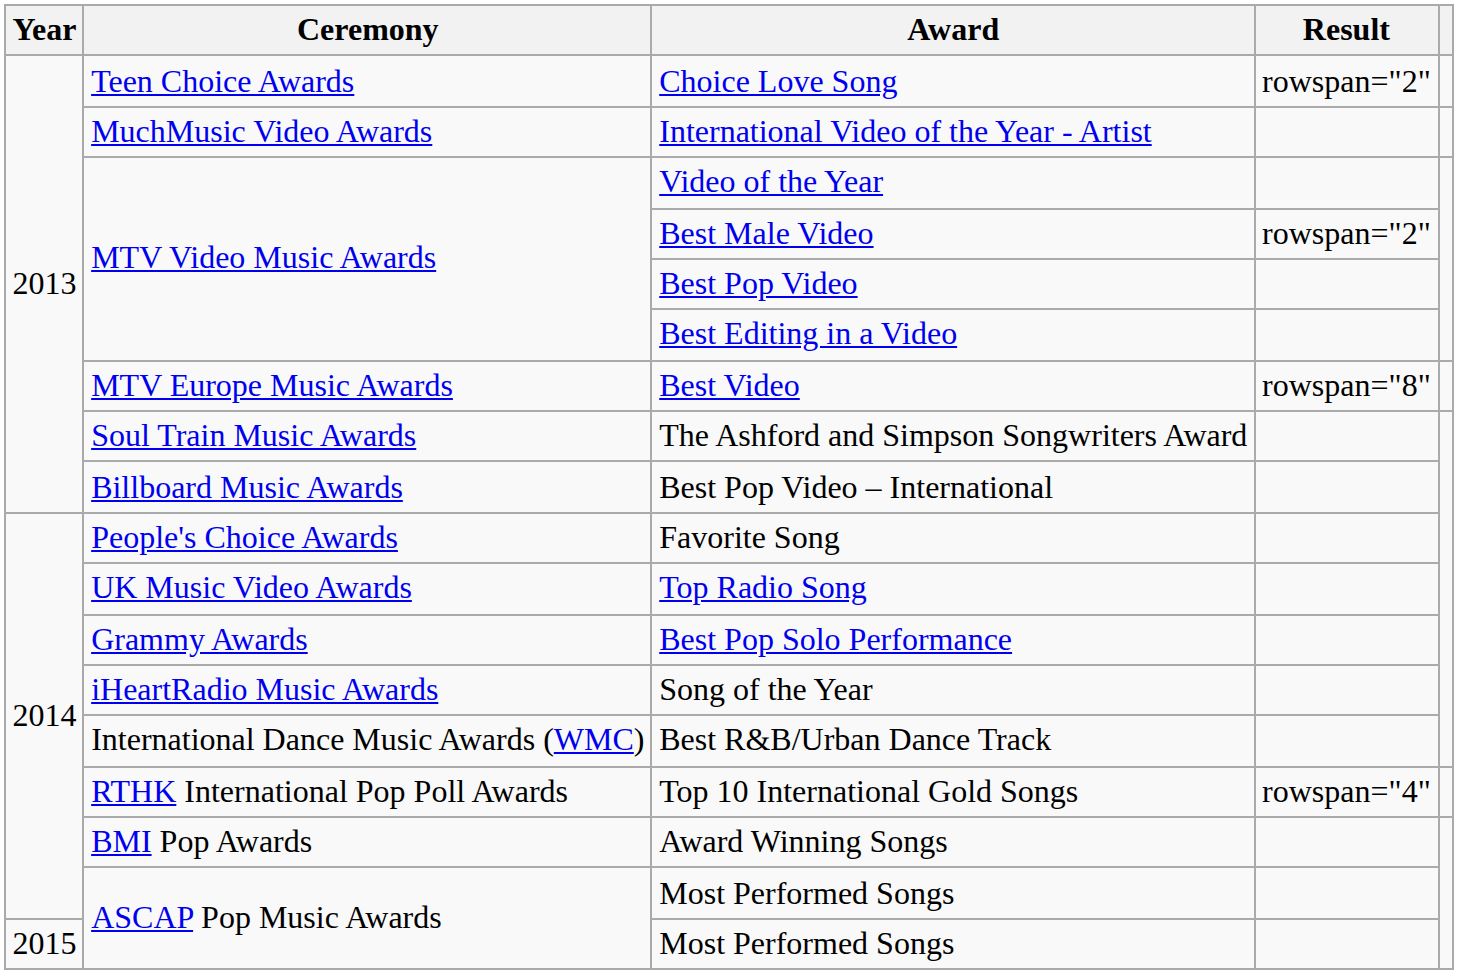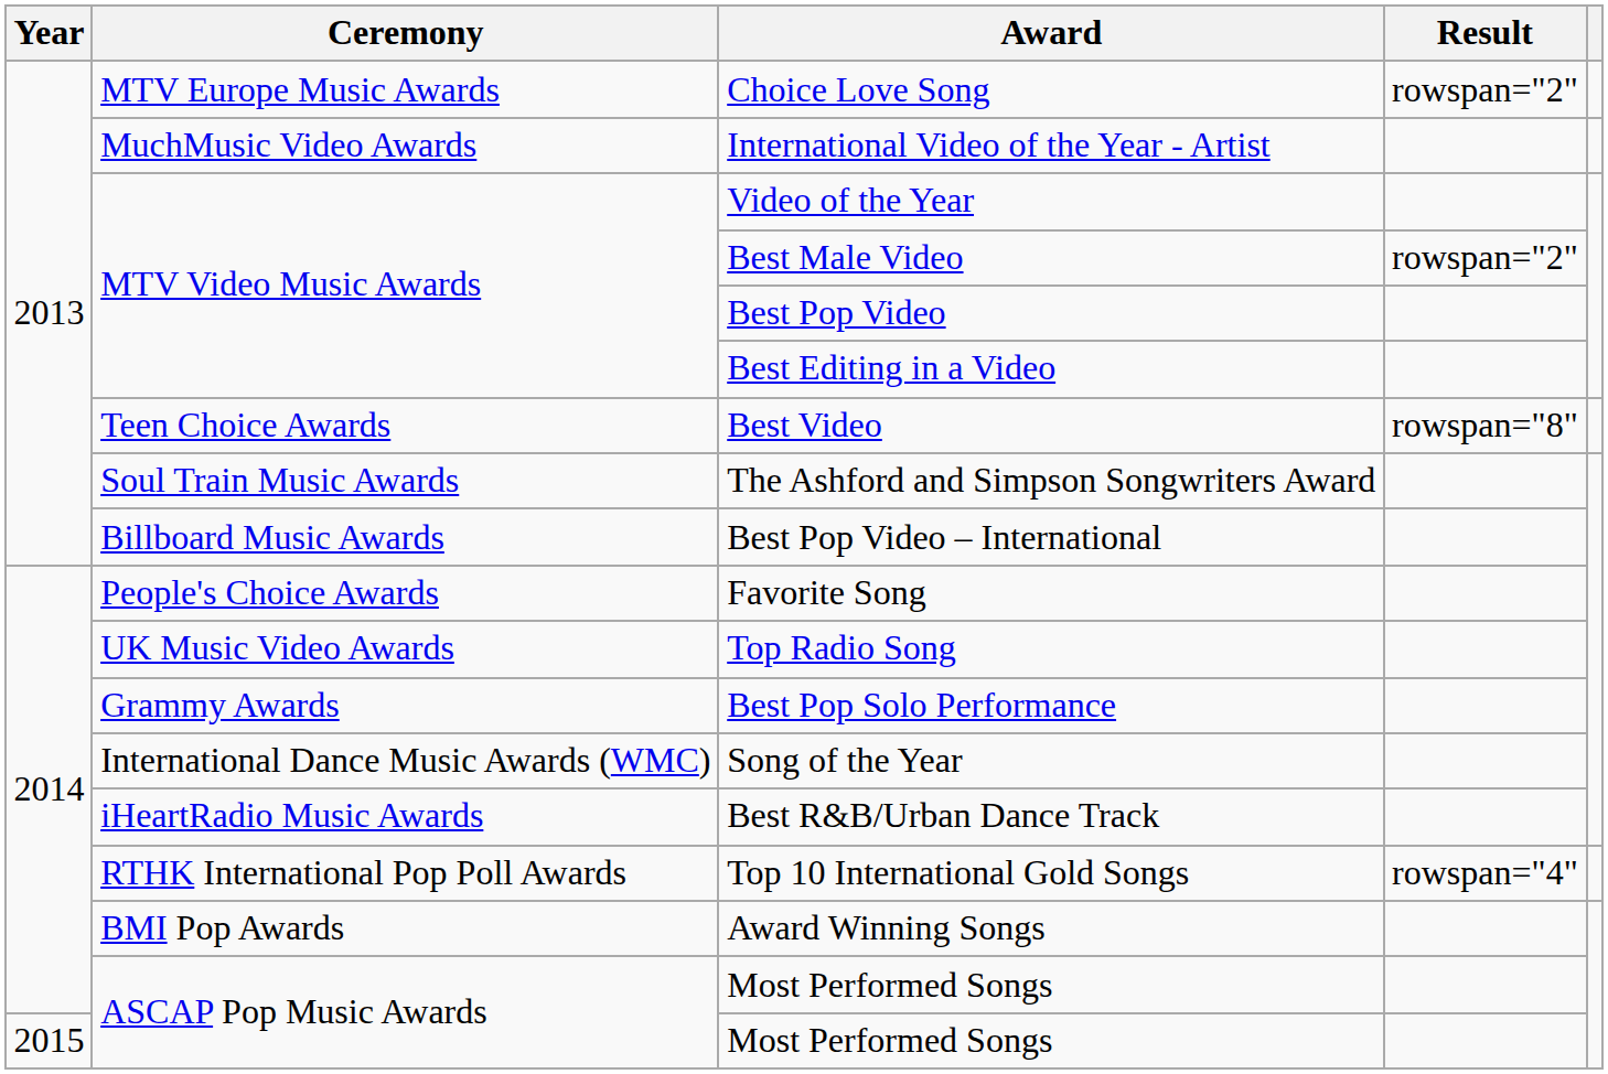Choice Love Song | Ceremony: Teen Choice Awards -> MTV Europe Music Awards
Best Video | Ceremony: MTV Europe Music Awards -> Teen Choice Awards
Song of the Year | Ceremony: iHeartRadio Music Awards -> International Dance Music Awards (WMC)
Best R&B/Urban Dance Track | Ceremony: International Dance Music Awards (WMC) -> iHeartRadio Music Awards
